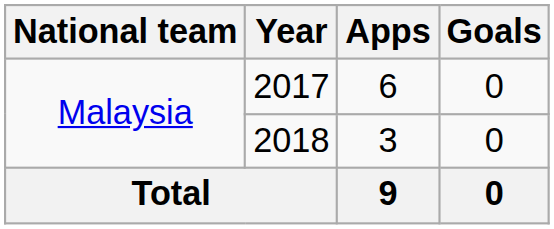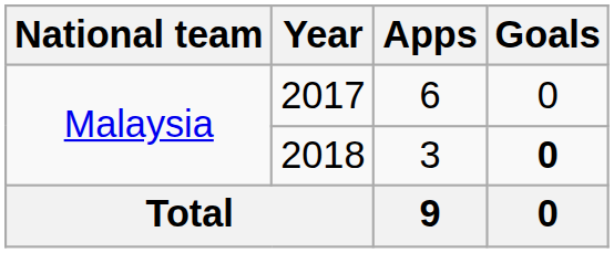2018 | Goals: normal -> bold
